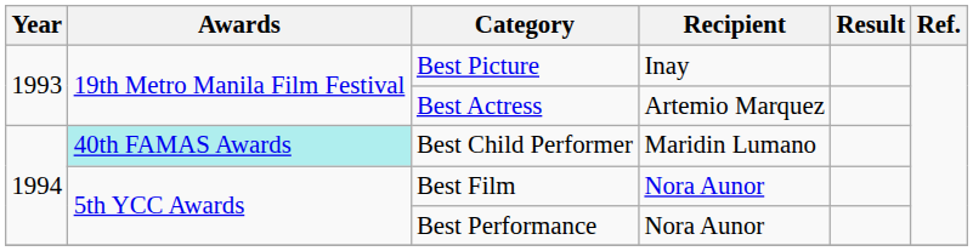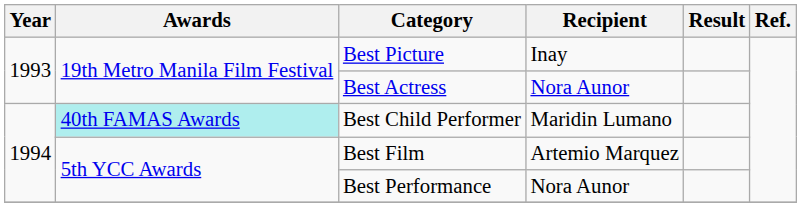Best Actress | Recipient: Artemio Marquez -> Nora Aunor
Best Film | Recipient: Nora Aunor -> Artemio Marquez
